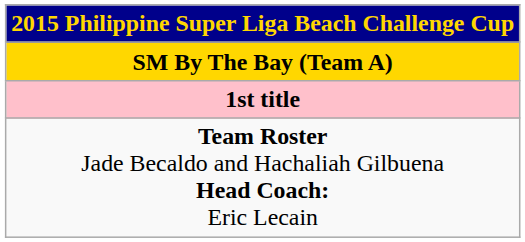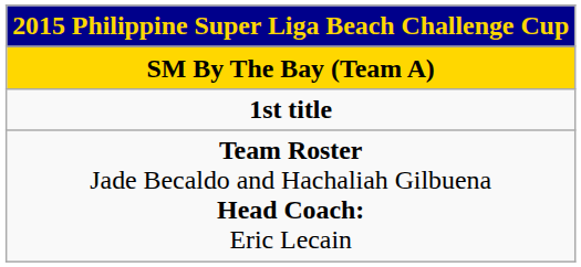row 3 | column 1: pink background -> no background
